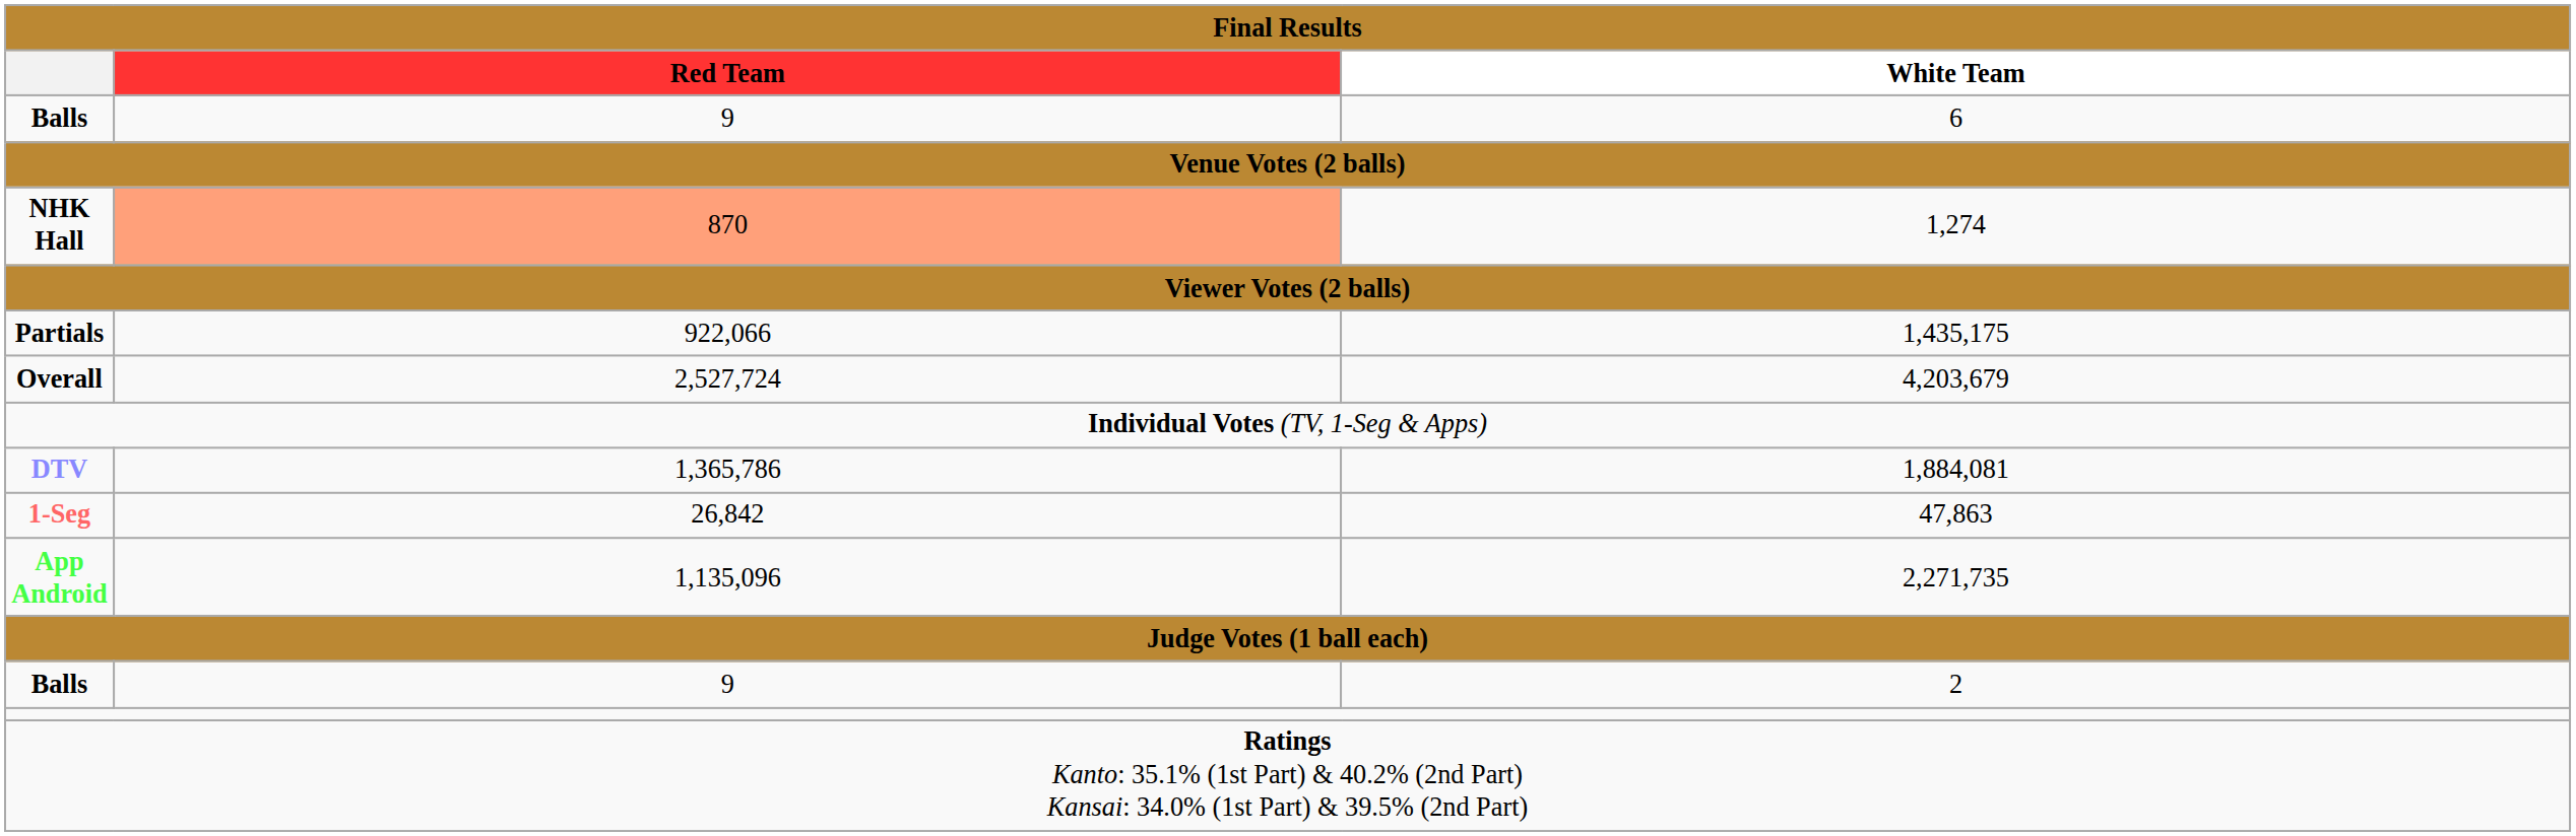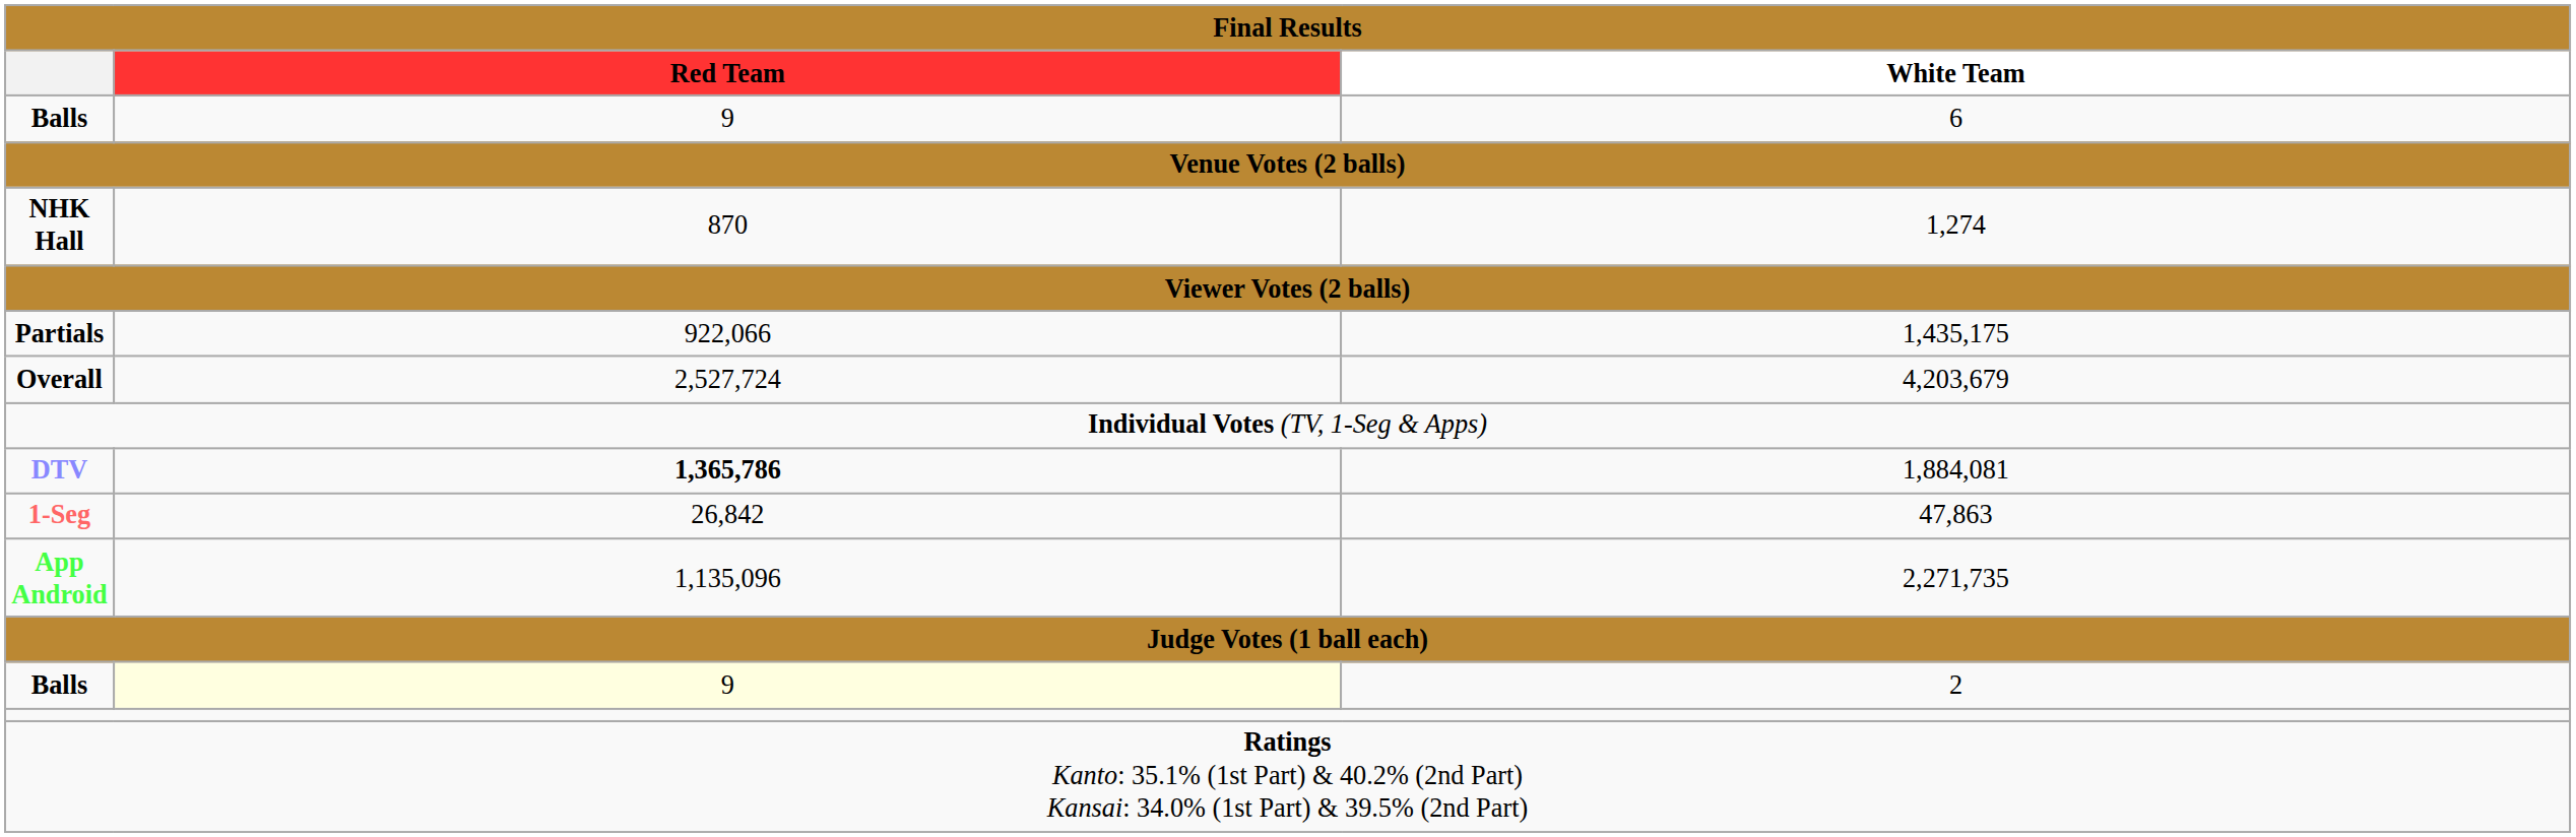NHK Hall | Red Team: lightsalmon background -> no background
DTV | Red Team: normal -> bold
Balls / 2 | Red Team: no background -> lightyellow background
